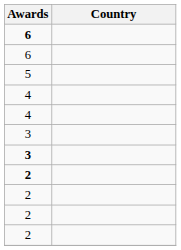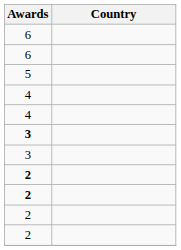row 2 | Awards: bold -> normal
row 7 | Awards: normal -> bold
row 8 | Awards: bold -> normal
row 10 | Awards: normal -> bold
